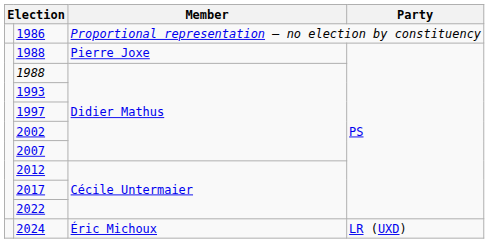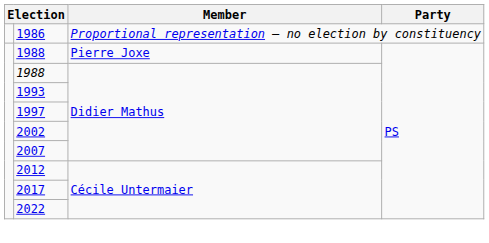- row: 2024 | Éric Michoux | LR (UXD)
